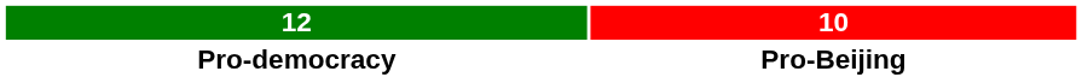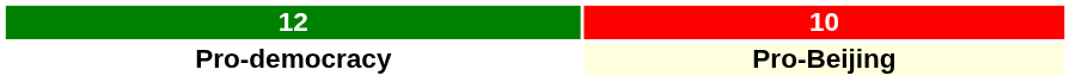Pro-democracy | 10: no background -> lightyellow background
